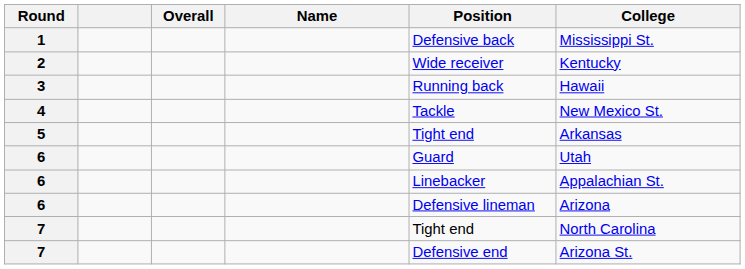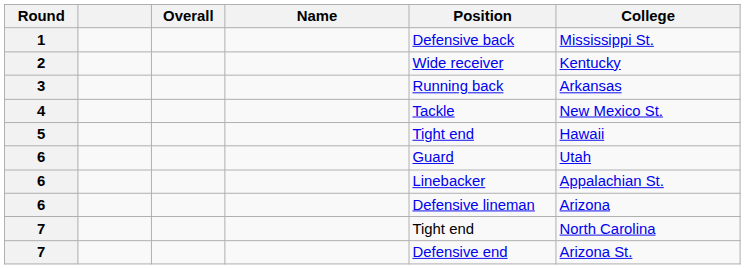3 | College: Hawaii -> Arkansas
5 | College: Arkansas -> Hawaii
